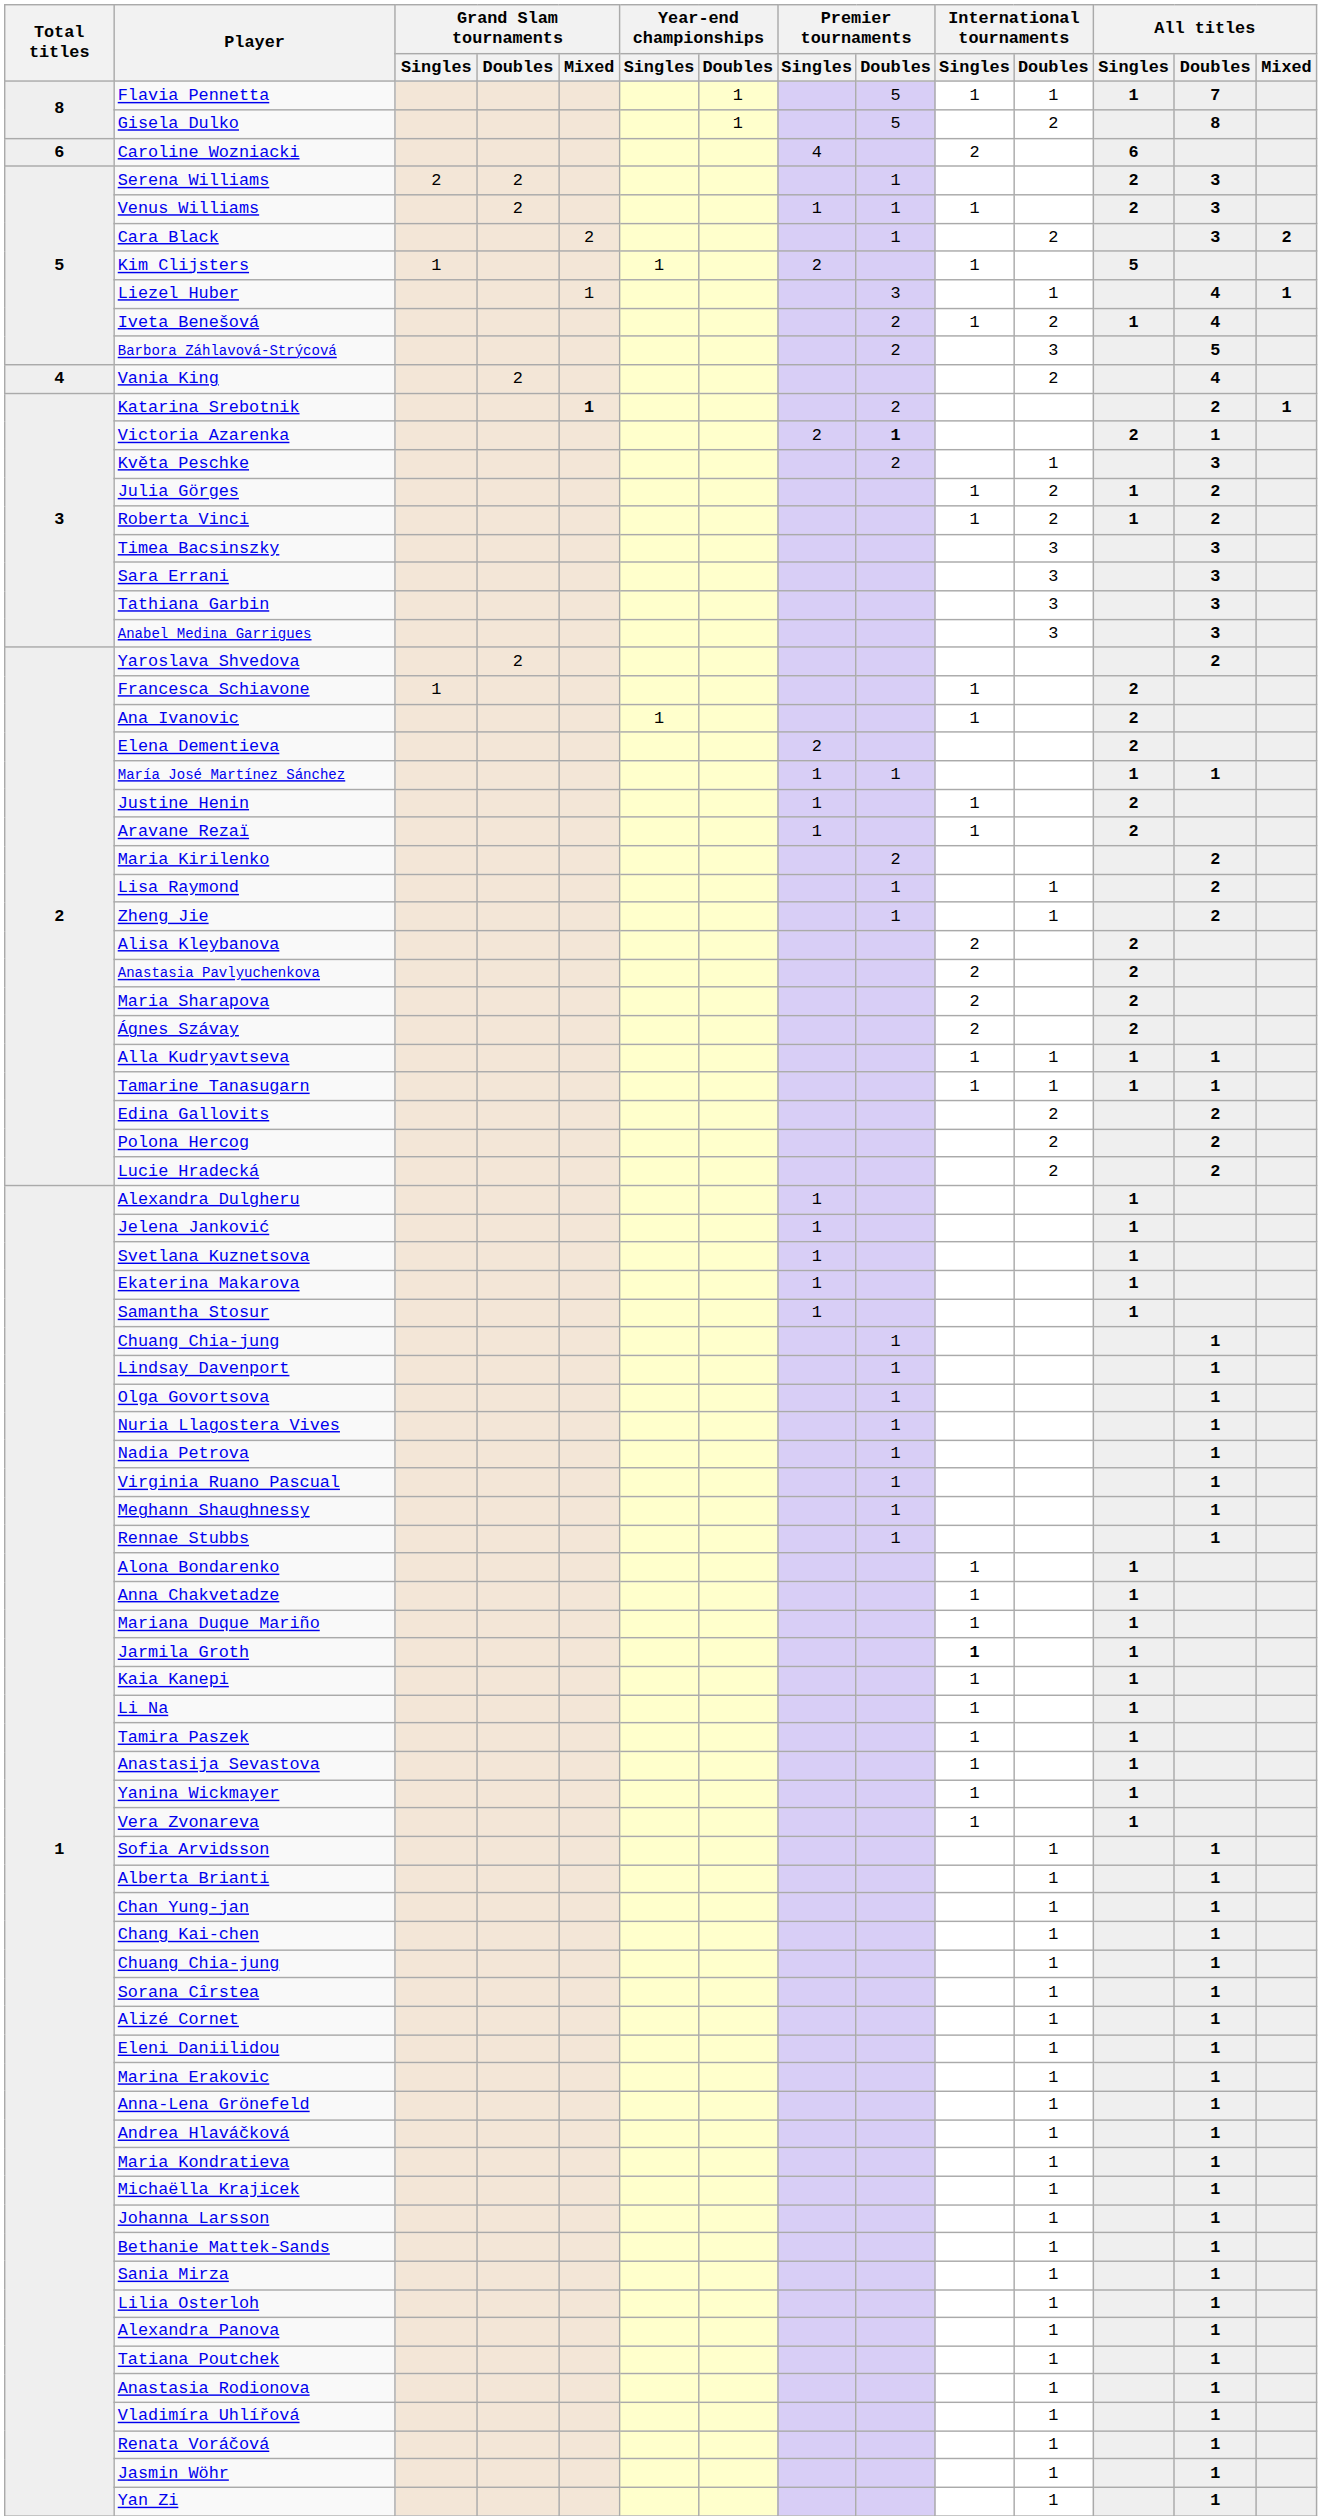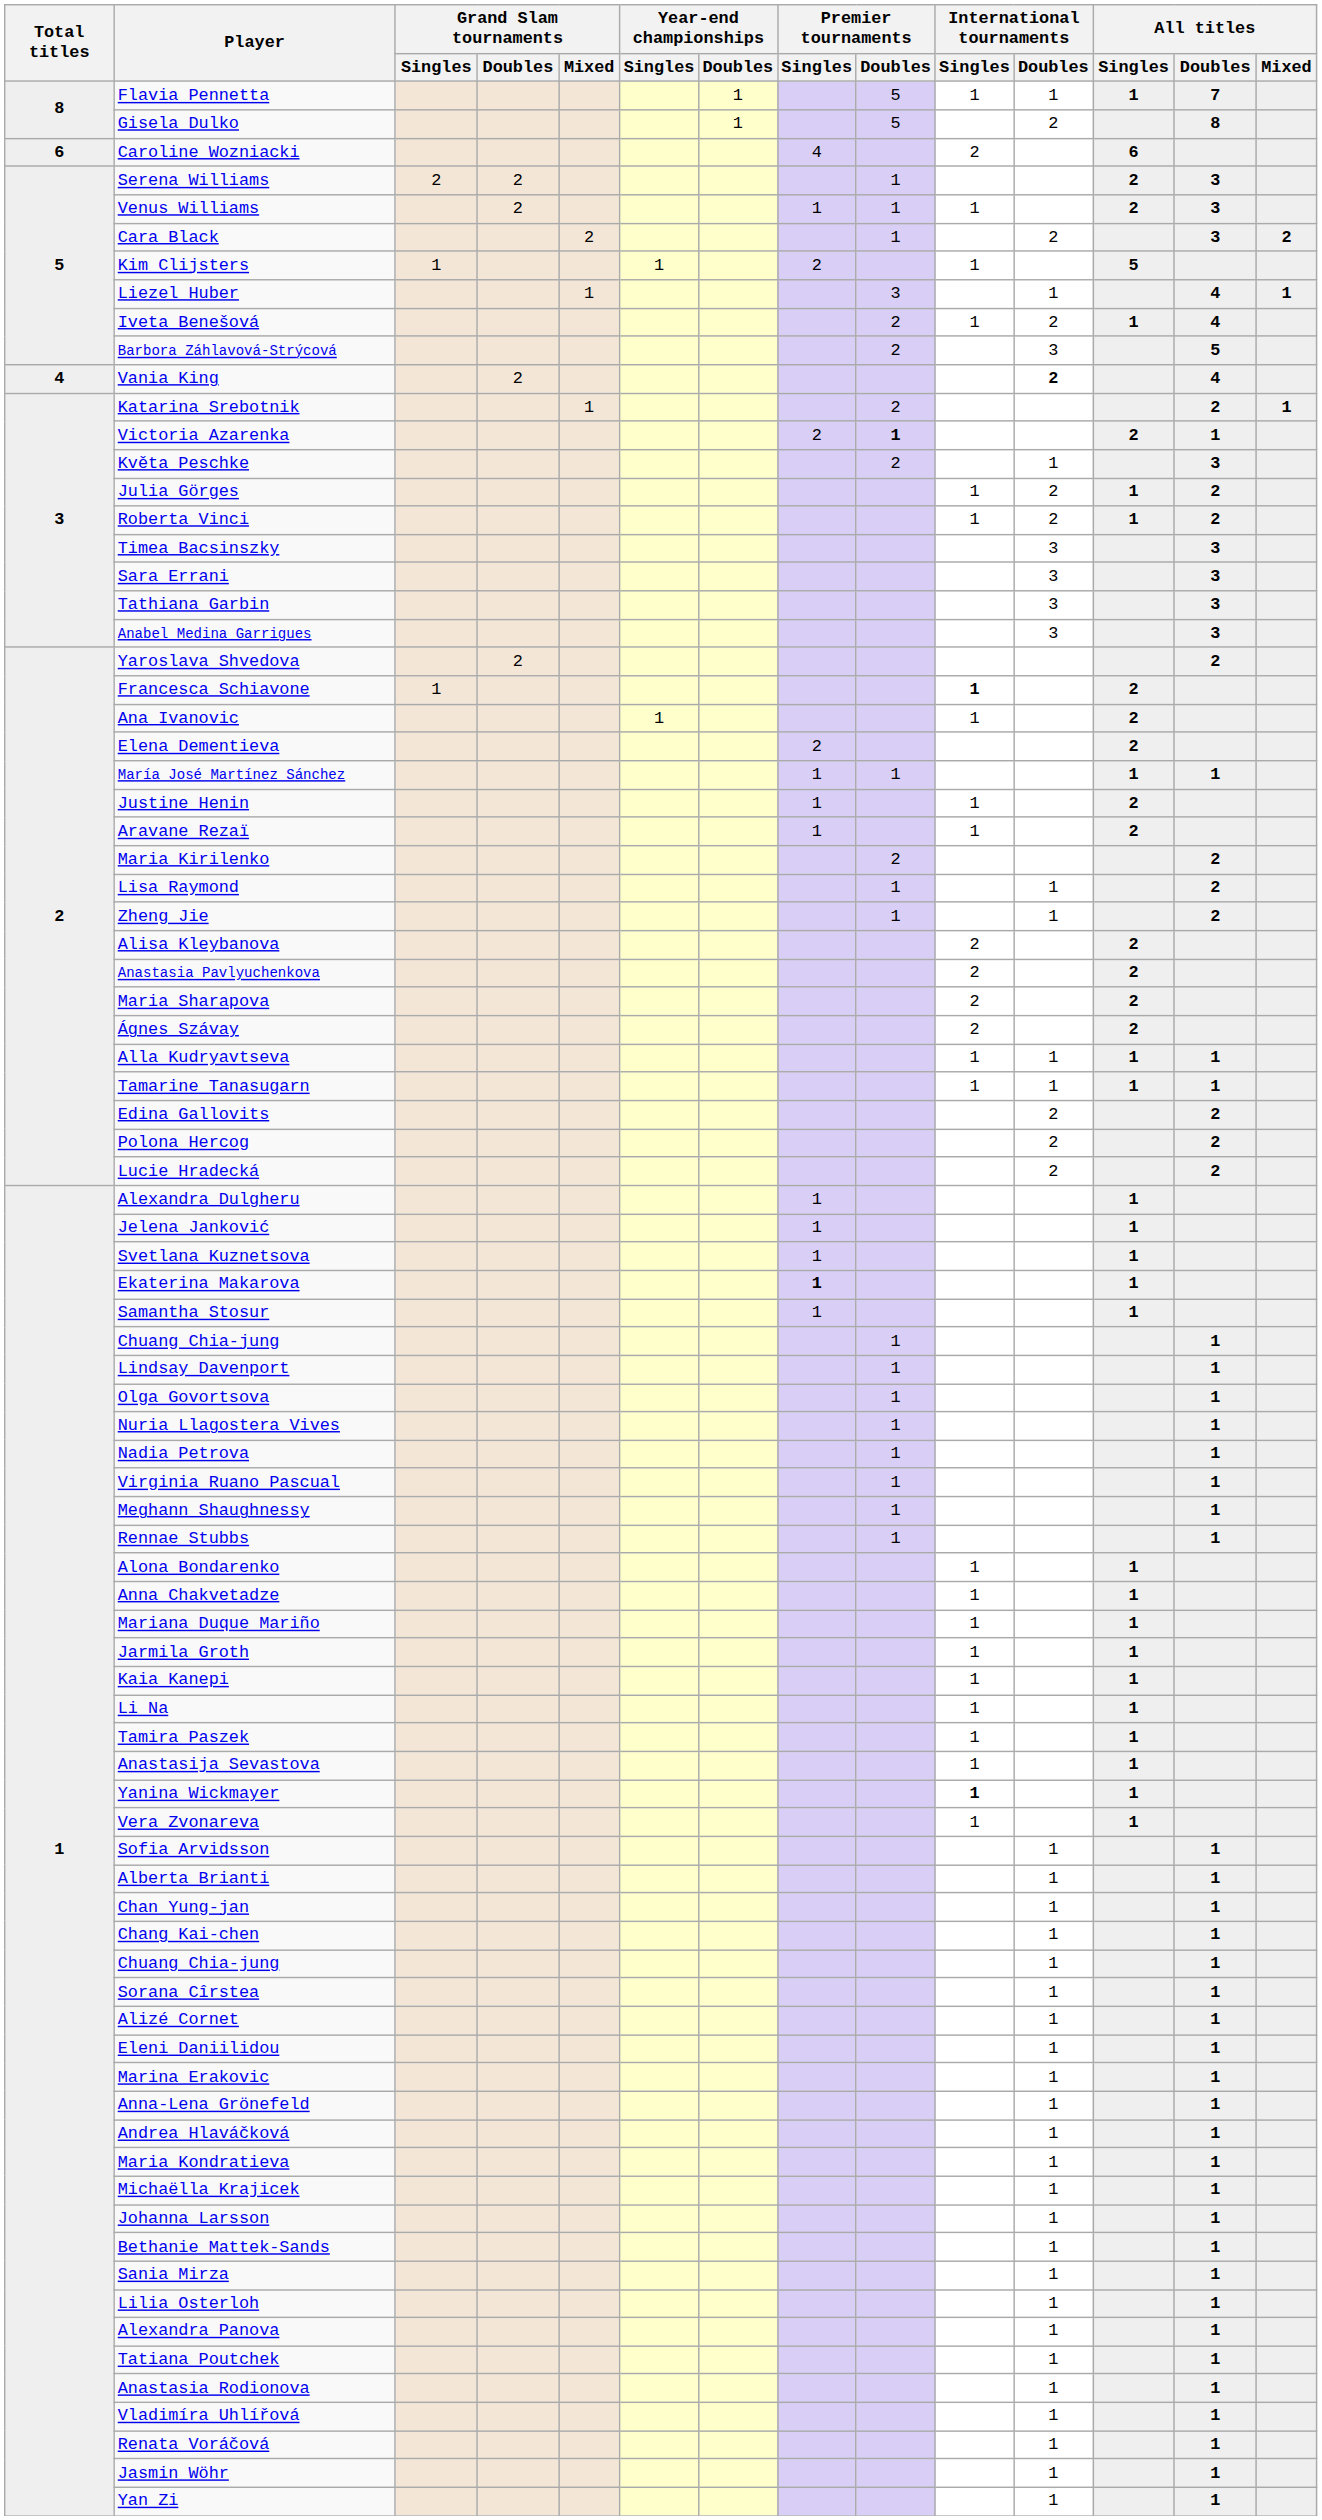Vania King | International tournaments / Doubles: normal -> bold
Katarina Srebotnik | Grand Slam tournaments / Mixed: bold -> normal
Francesca Schiavone | International tournaments / Singles: normal -> bold
Ekaterina Makarova | Premier tournaments / Singles: normal -> bold
Jarmila Groth | International tournaments / Singles: bold -> normal
Yanina Wickmayer | International tournaments / Singles: normal -> bold
